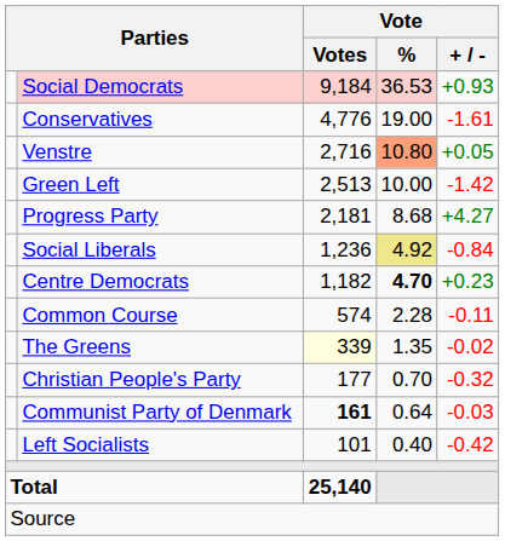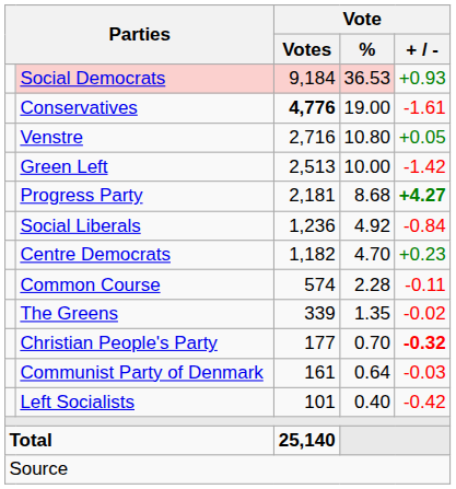Conservatives | Vote / Votes: normal -> bold
Venstre | Vote / %: lightsalmon background -> no background
Progress Party | Vote / + / -: normal -> bold
Social Liberals | Vote / %: khaki background -> no background
Centre Democrats | Vote / %: bold -> normal
The Greens | Vote / Votes: lightyellow background -> no background
Christian People's Party | Vote / + / -: normal -> bold
Communist Party of Denmark | Vote / Votes: bold -> normal
